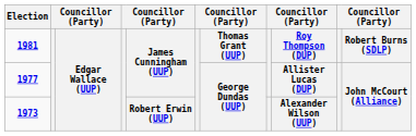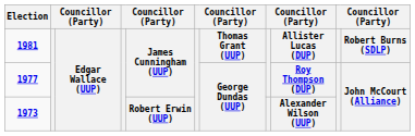1981 | column 9: Roy Thompson (DUP) -> Allister Lucas (DUP)
1977 | column 9: Allister Lucas (DUP) -> Roy Thompson (DUP)
